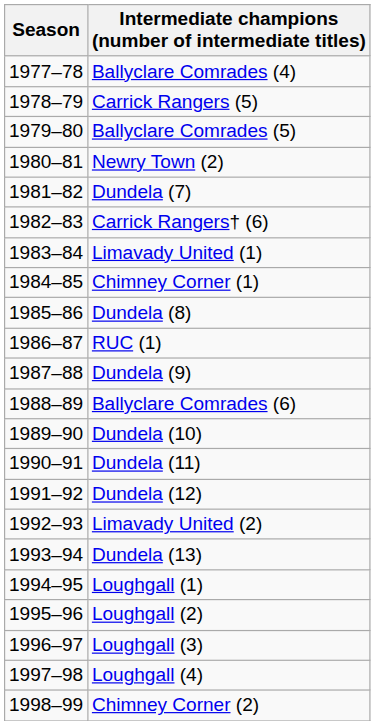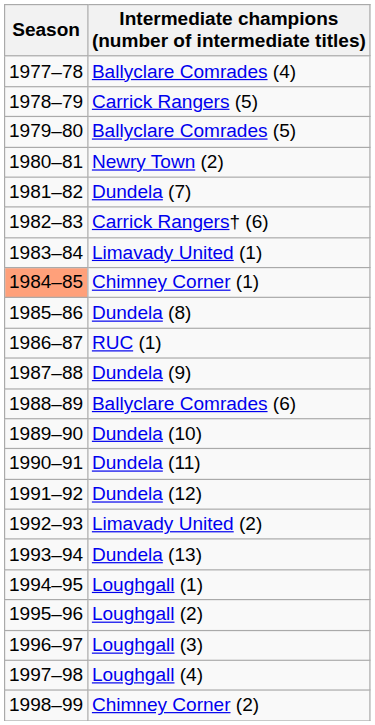Chimney Corner (1) | Season: no background -> lightsalmon background
